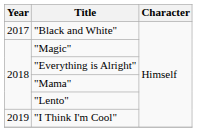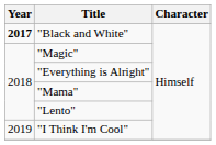"Black and White" | Year: normal -> bold
